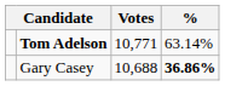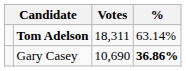Tom Adelson | Votes: 10,771 -> 18,311
Gary Casey | Votes: 10,688 -> 10,690
